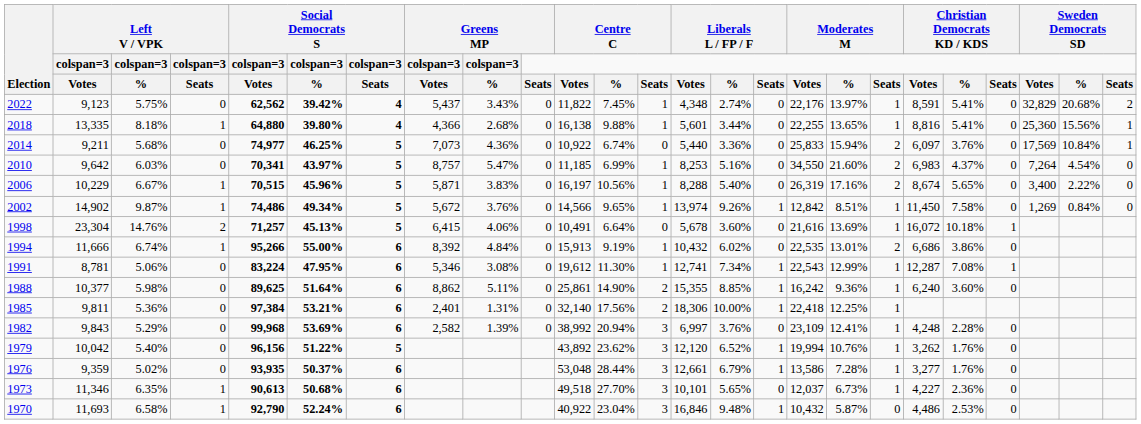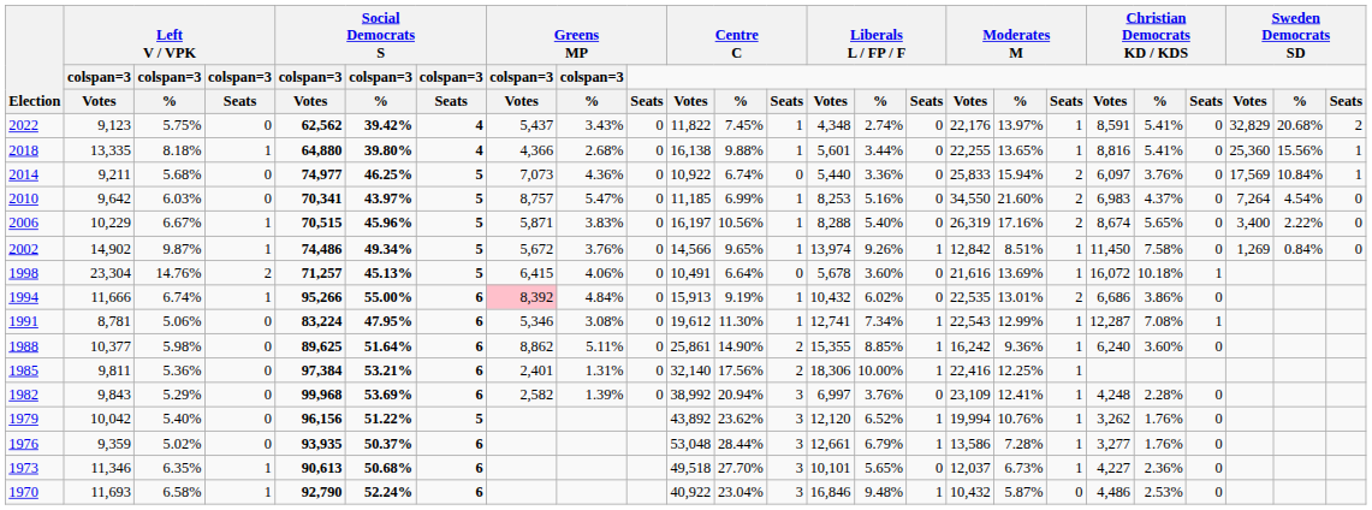1994 | Greens MP / colspan=3 / Votes: no background -> pink background
1985 | Moderates M / Votes: 22,418 -> 22,416
